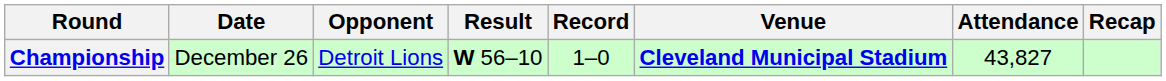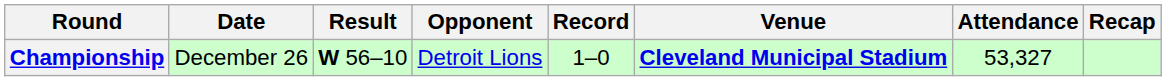columns swapped: Opponent <-> Result
Championship | Attendance: 43,827 -> 53,327
